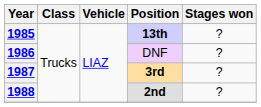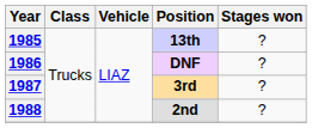1986 | Position: normal -> bold
